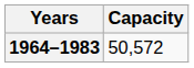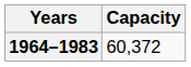1964–1983 | Capacity: 50,572 -> 60,372
